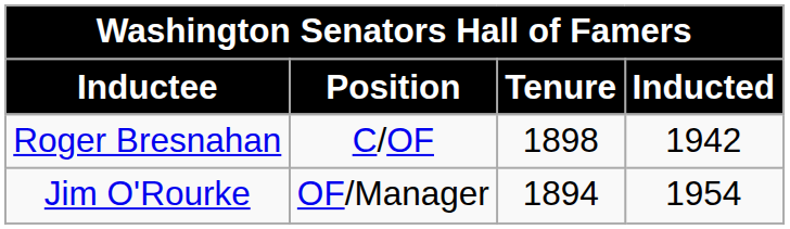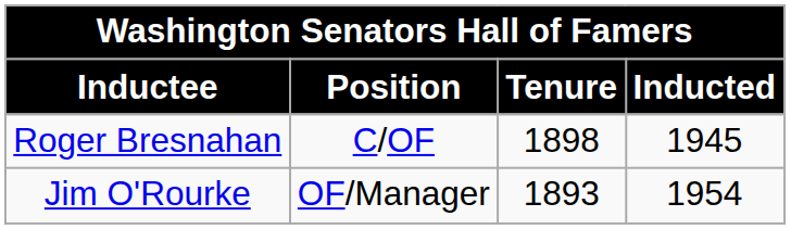Roger Bresnahan | Inducted: 1942 -> 1945
Jim O'Rourke | Tenure: 1894 -> 1893
